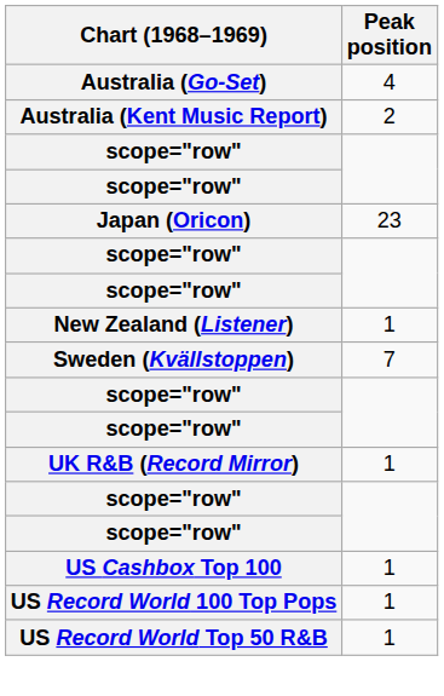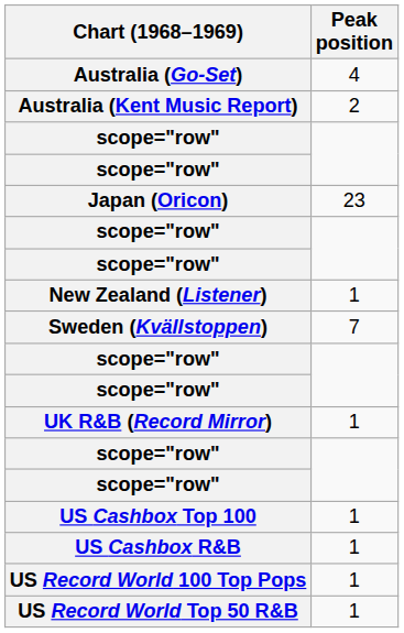+ row: US Cashbox R&B | 1
